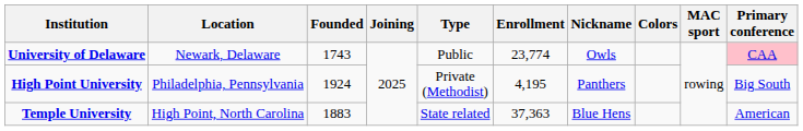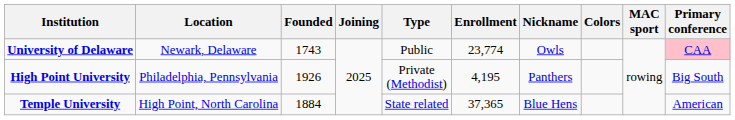High Point University | Founded: 1924 -> 1926
Temple University | Founded: 1883 -> 1884
Temple University | Enrollment: 37,363 -> 37,365
